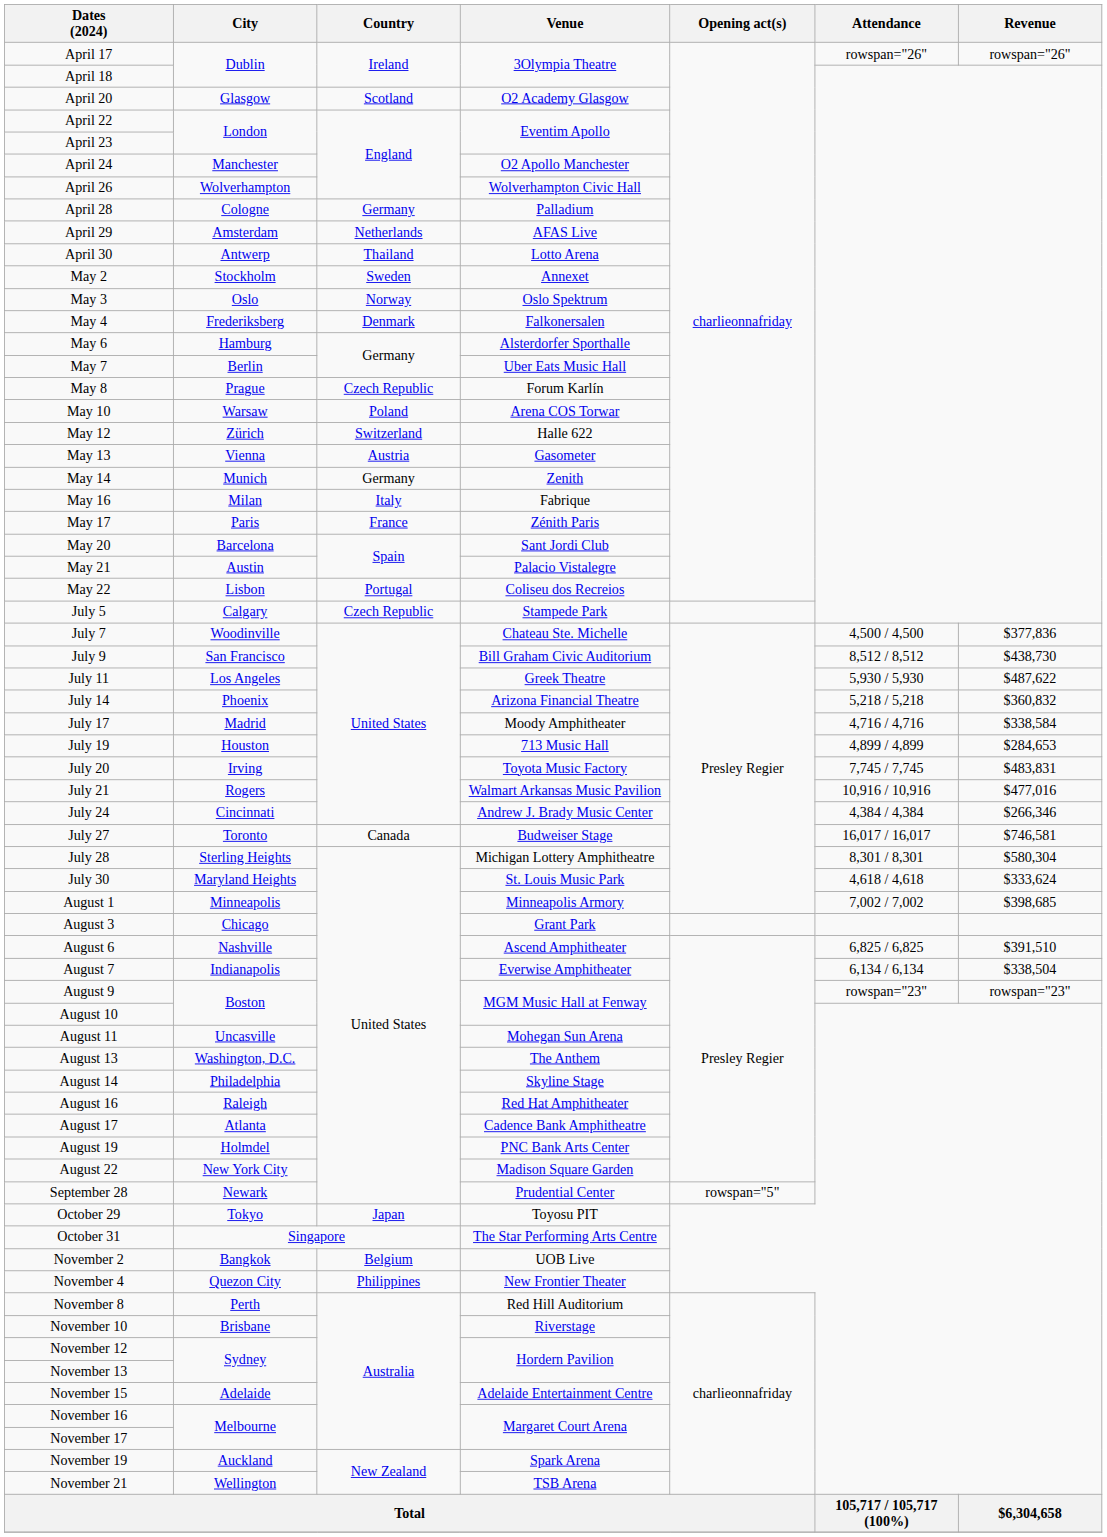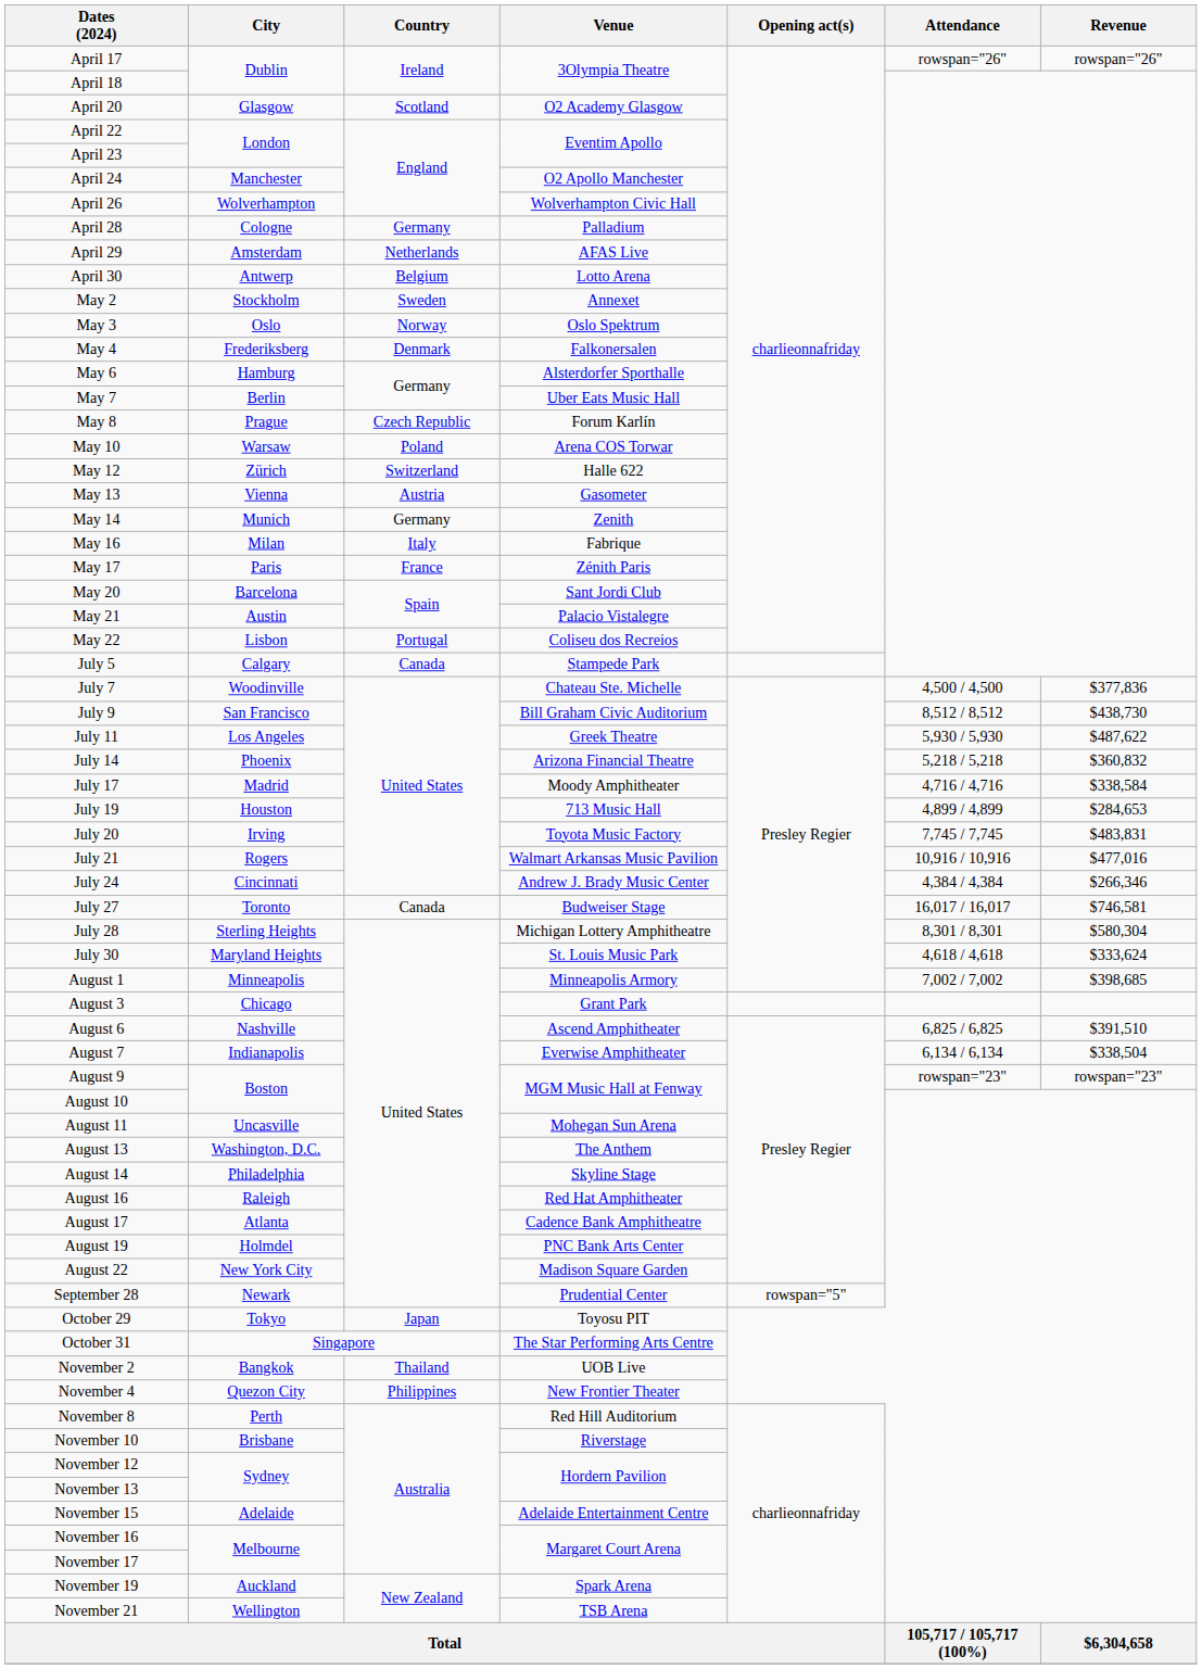April 30 | Country: Thailand -> Belgium
July 5 | Country: Czech Republic -> Canada
November 2 | Country: Belgium -> Thailand
